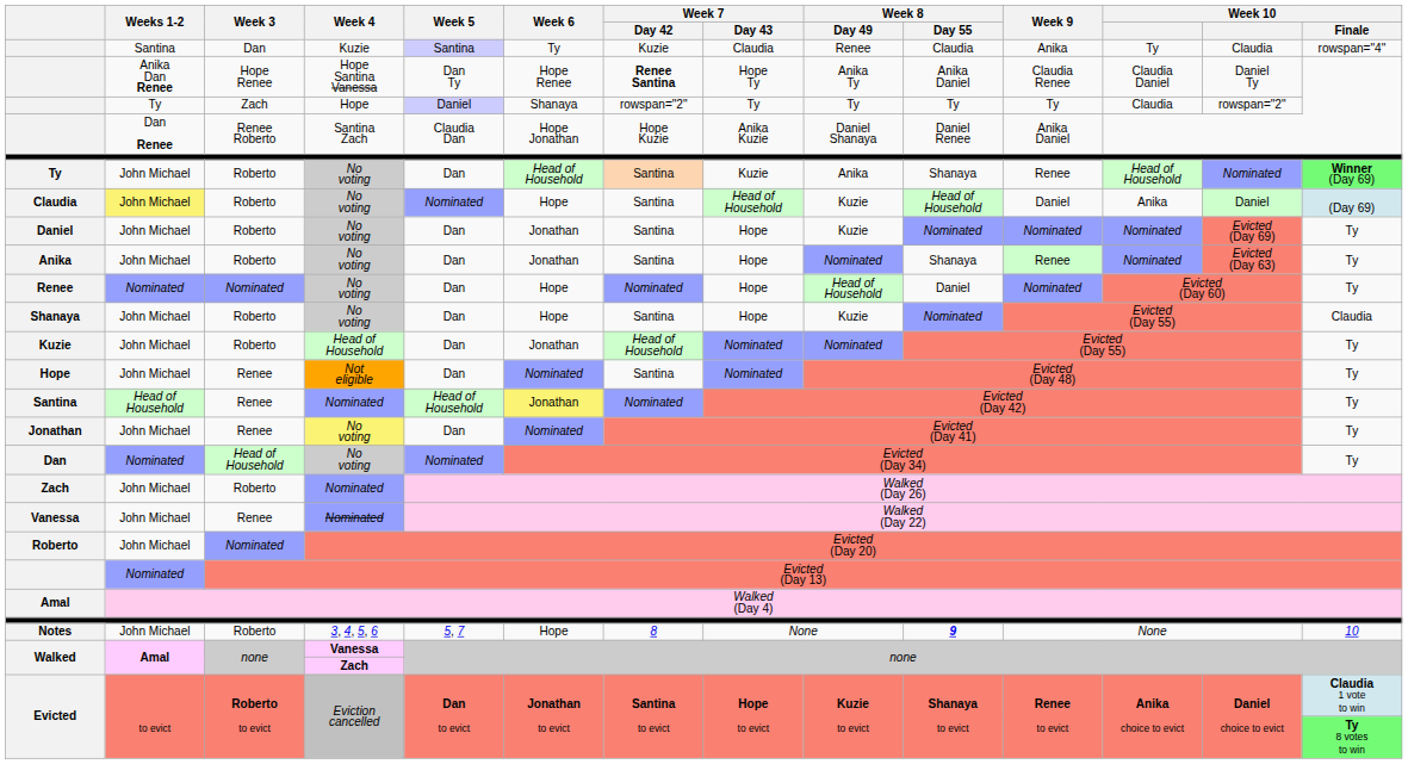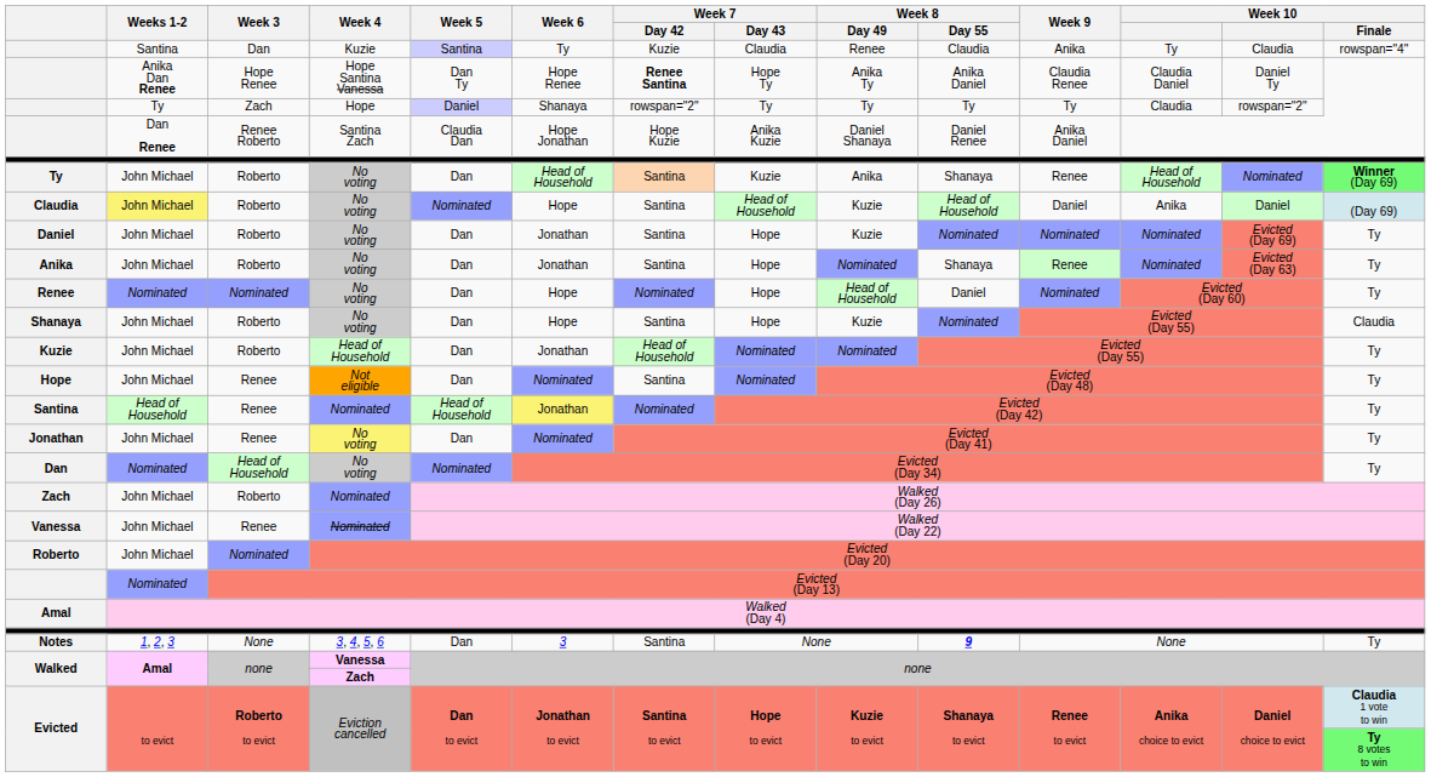Notes | Weeks 1-2: John Michael -> 1, 2, 3
Notes | Week 3: Roberto -> None
Notes | Week 5: 5, 7 -> Dan
Notes | Week 6: Hope -> 3
Notes | Week 7 / Day 42: 8 -> Santina
Notes | Week 10 / Finale: 10 -> Ty
